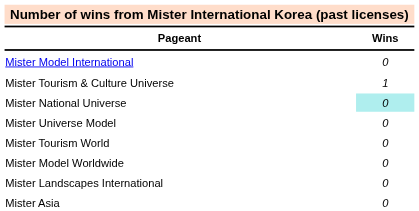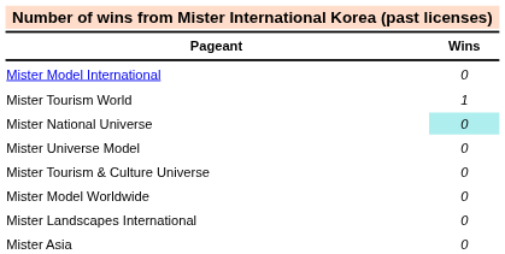row 4 | column 1: Mister Tourism & Culture Universe -> Mister Tourism World
row 7 | column 1: Mister Tourism World -> Mister Tourism & Culture Universe
